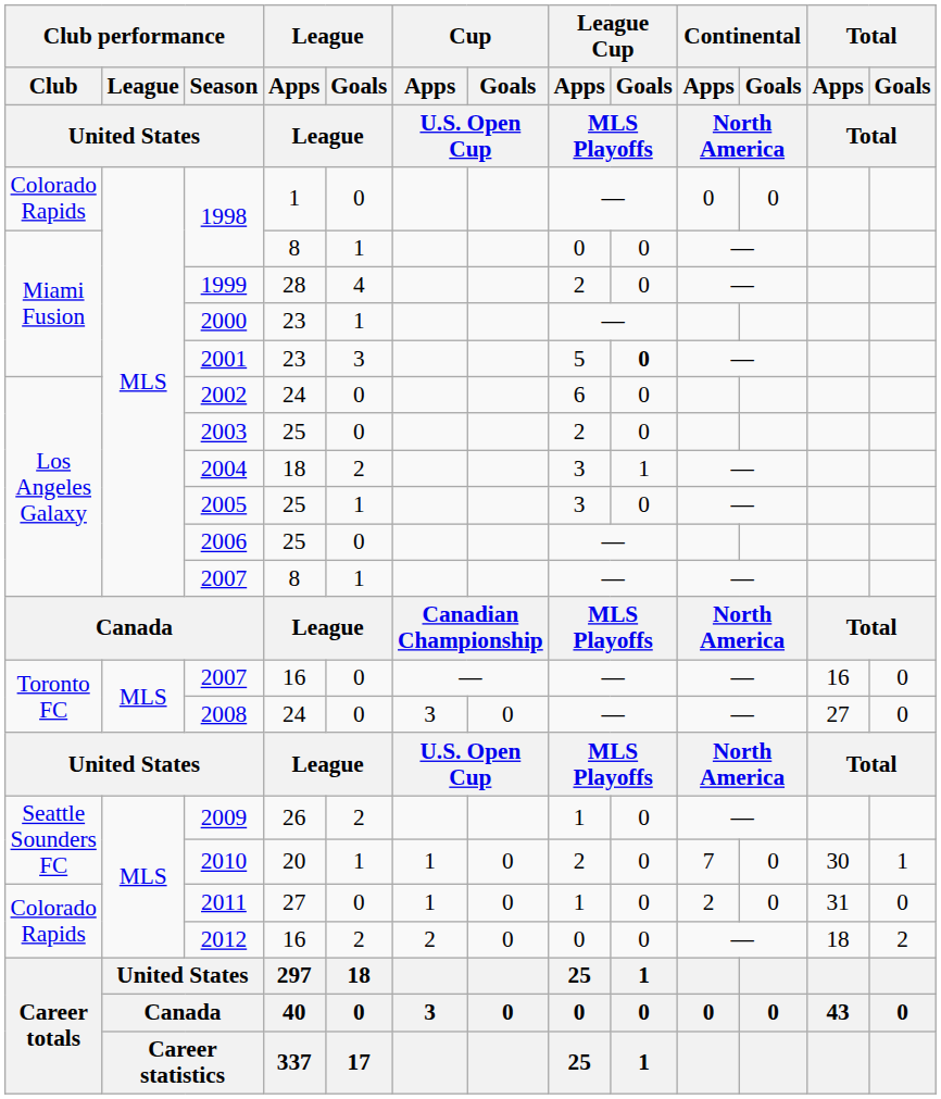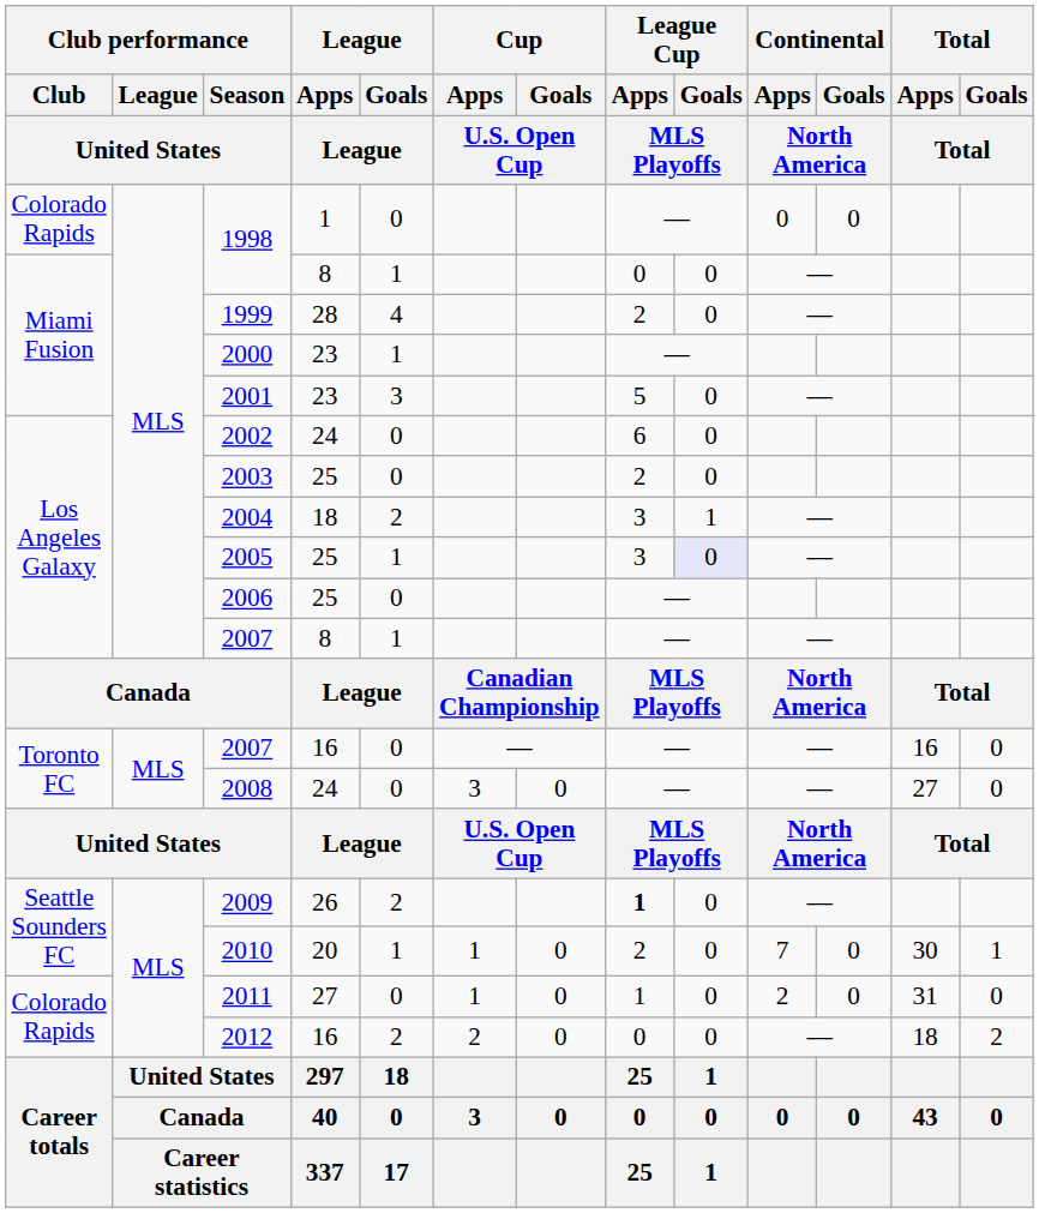2001 | League Cup / Goals / MLS Playoffs: bold -> normal
2005 | League Cup / Goals / MLS Playoffs: no background -> lavender background
2009 | League Cup / Apps / MLS Playoffs: normal -> bold
